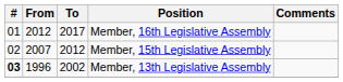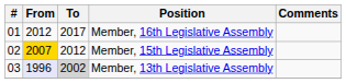Member, 15th Legislative Assembly | From: no background -> gold background
Member, 13th Legislative Assembly | #: bold -> normal
Member, 13th Legislative Assembly | From: no background -> lavender background
Member, 13th Legislative Assembly | To: no background -> lightgrey background
